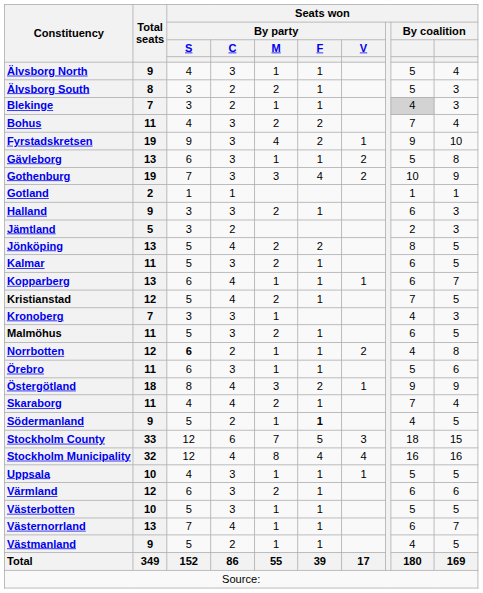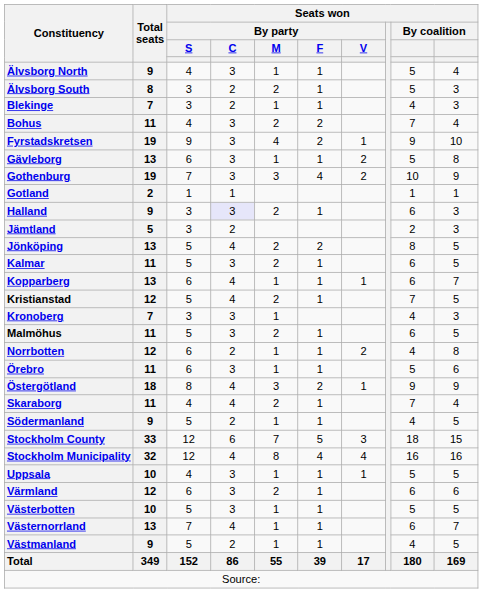Blekinge | column 9: lightgrey background -> no background
Halland | Seats won / By party / C: no background -> lavender background
Norrbotten | Seats won / By party / S: bold -> normal
Södermanland | Seats won / By party / F: bold -> normal
